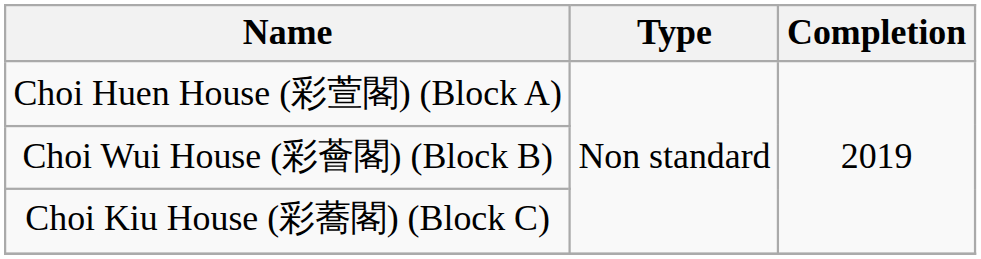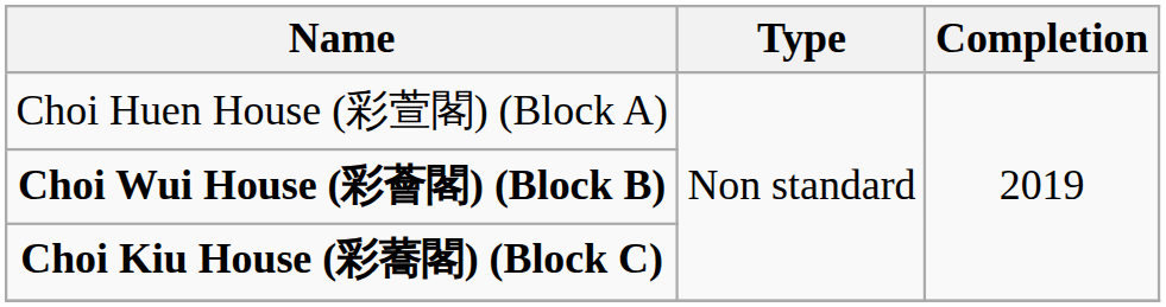Choi Wui House (彩薈閣) (Block B) | Name: normal -> bold
Choi Kiu House (彩蕎閣) (Block C) | Name: normal -> bold
